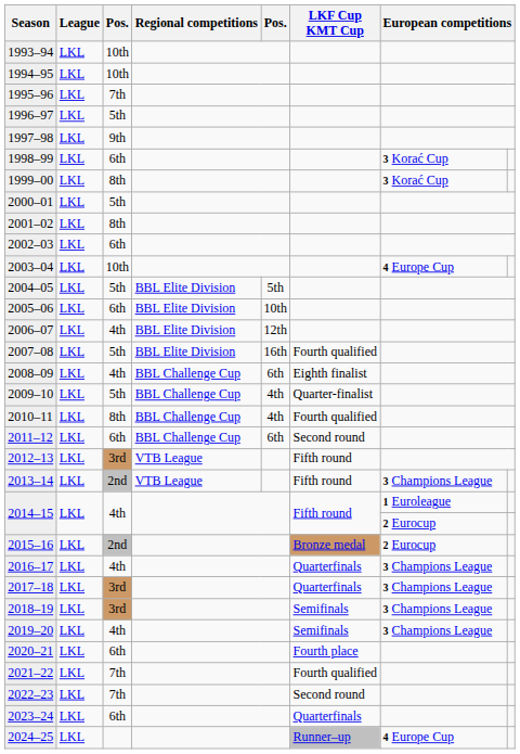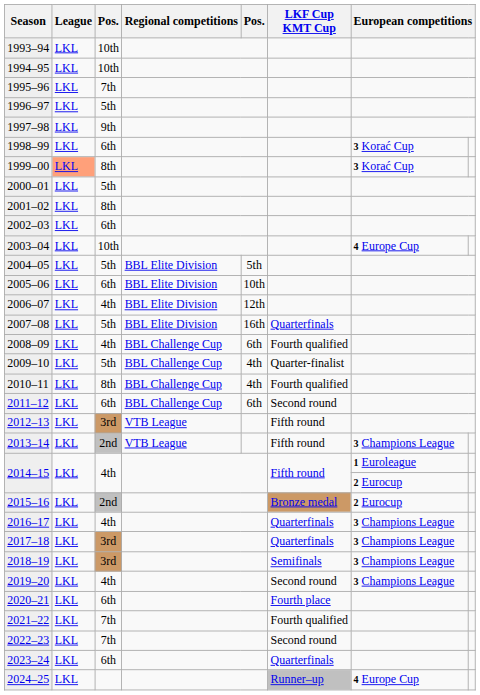1999–00 | League: no background -> lightsalmon background
2007–08 | LKF Cup KMT Cup: Fourth qualified -> Quarterfinals
2008–09 | LKF Cup KMT Cup: Eighth finalist -> Fourth qualified
2019–20 | LKF Cup KMT Cup: Semifinals -> Second round
